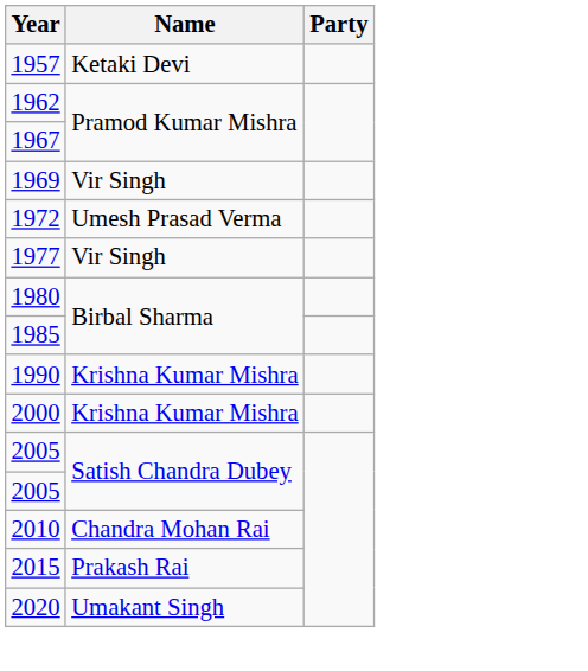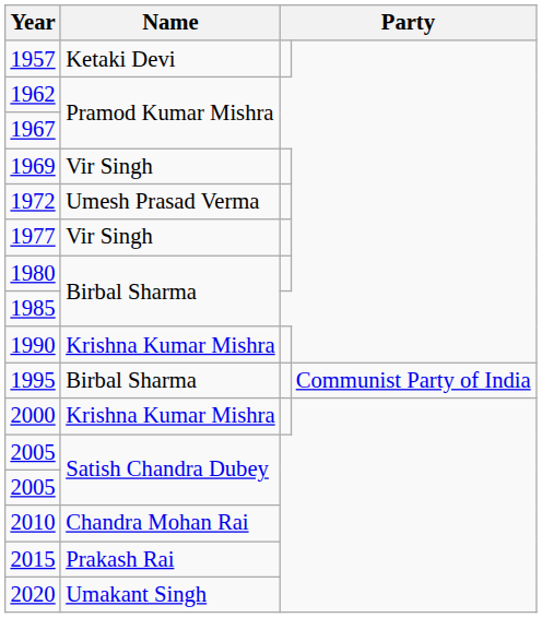+ row: 1995 | Birbal Sharma | Communist Party of India
